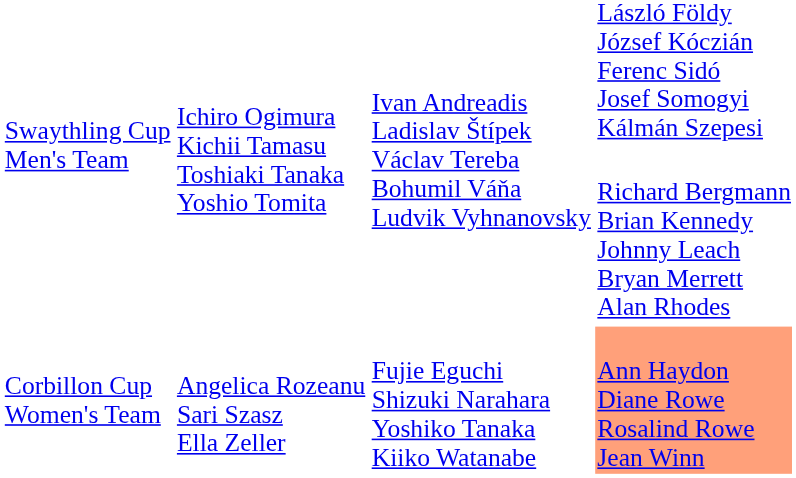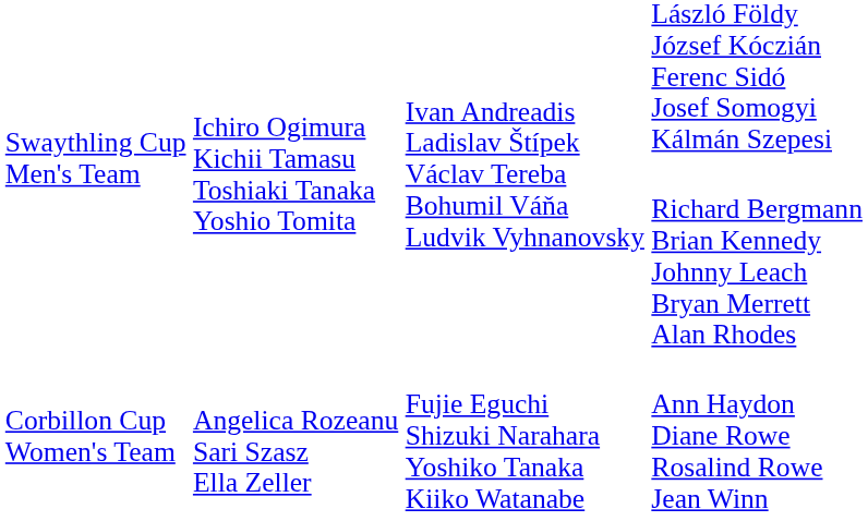Corbillon Cup Women's Team | column 4: lightsalmon background -> no background
